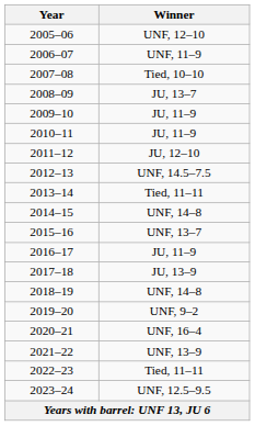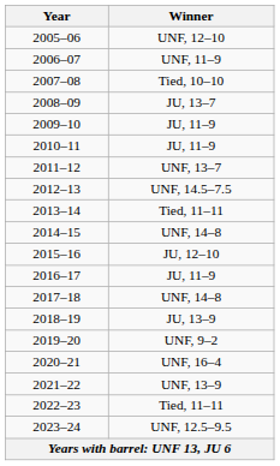2011–12 | Winner: JU, 12–10 -> UNF, 13–7
2015–16 | Winner: UNF, 13–7 -> JU, 12–10
2017–18 | Winner: JU, 13–9 -> UNF, 14–8
2018–19 | Winner: UNF, 14–8 -> JU, 13–9
